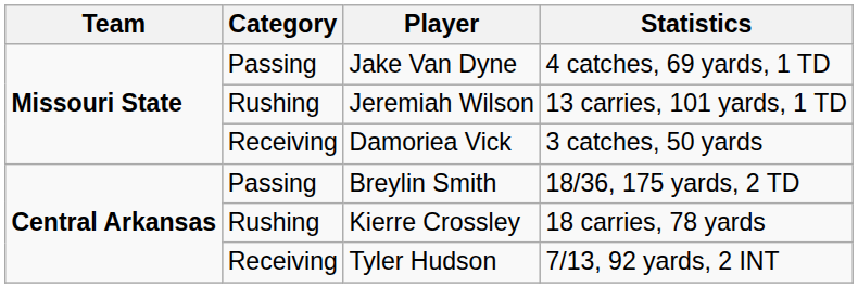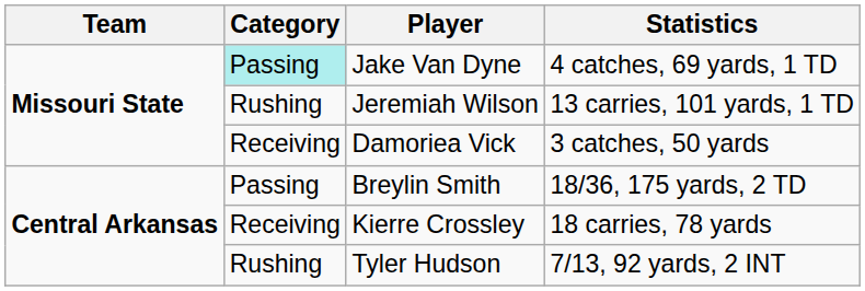Jake Van Dyne | Category: no background -> paleturquoise background
Kierre Crossley | Category: Rushing -> Receiving
Tyler Hudson | Category: Receiving -> Rushing
